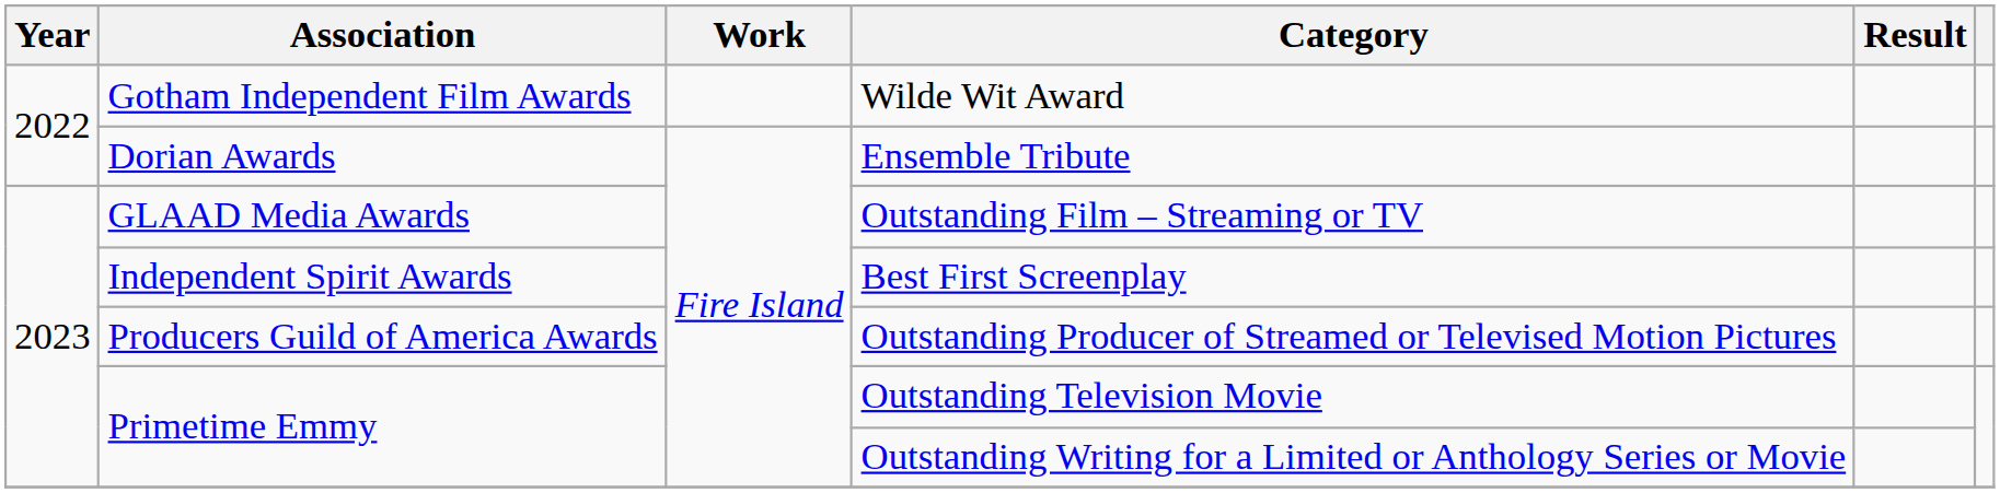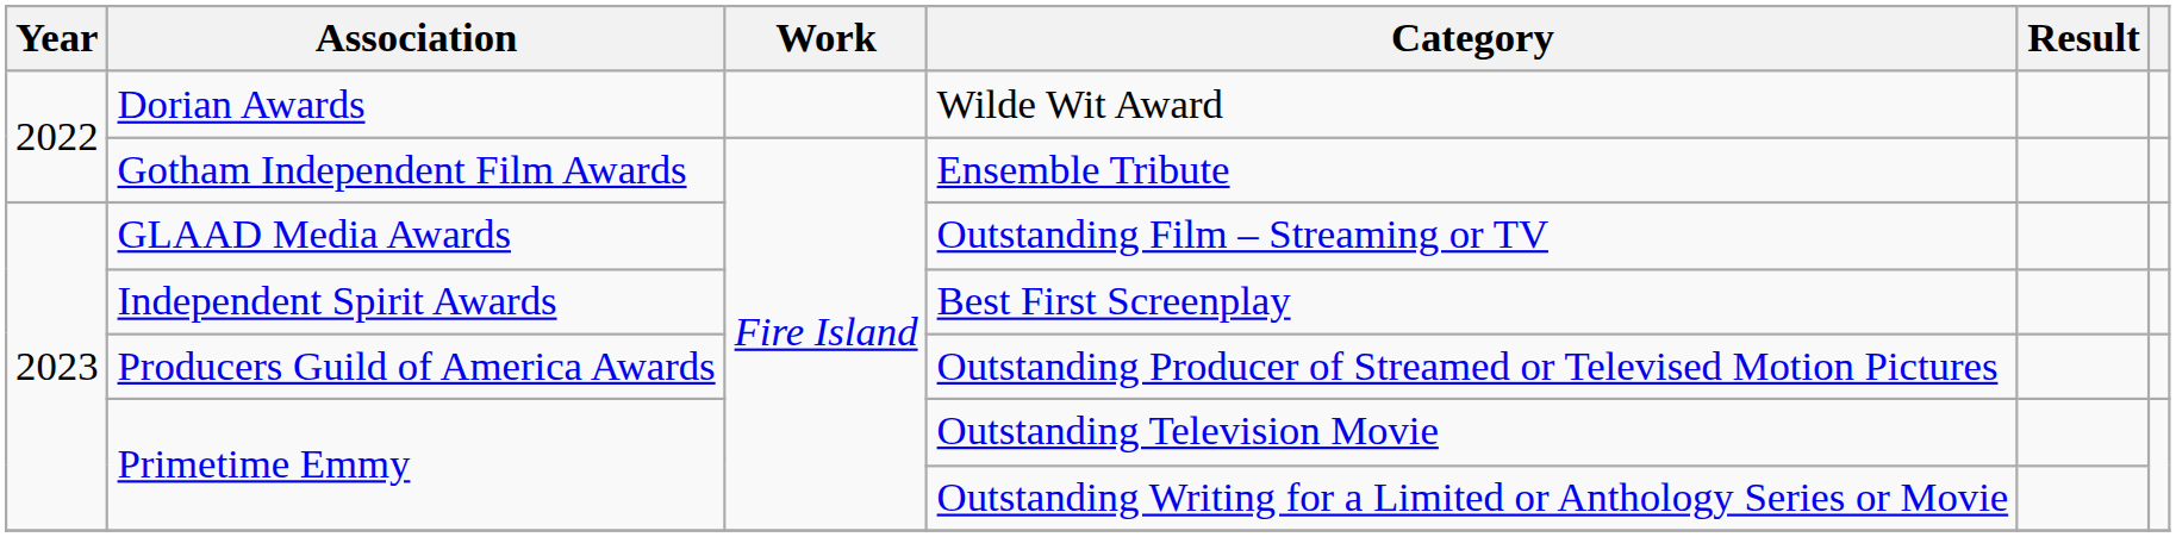Wilde Wit Award | Association: Gotham Independent Film Awards -> Dorian Awards
Ensemble Tribute | Association: Dorian Awards -> Gotham Independent Film Awards
